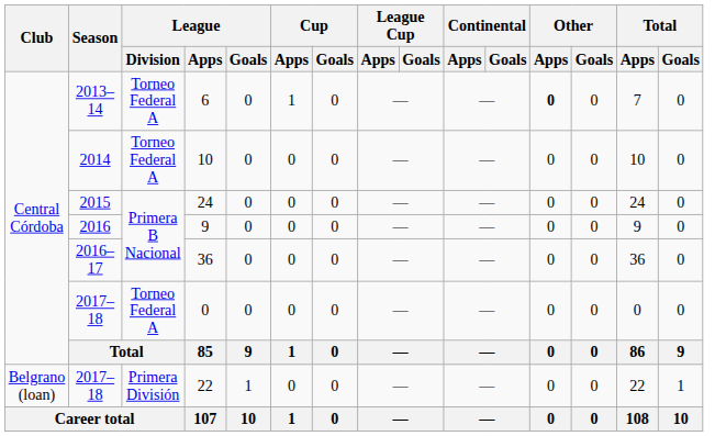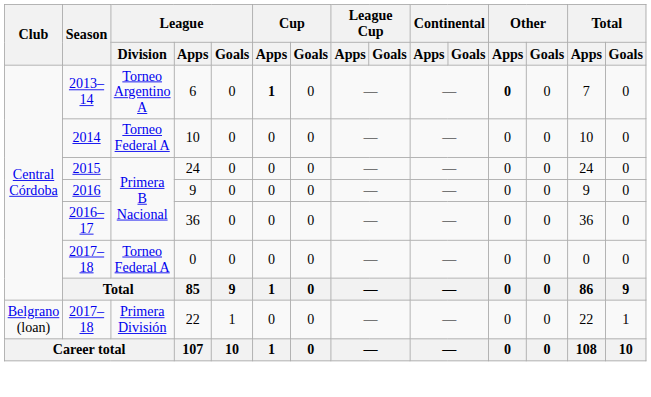6 | League / Division: Torneo Federal A -> Torneo Argentino A
6 | Cup / Apps: normal -> bold
